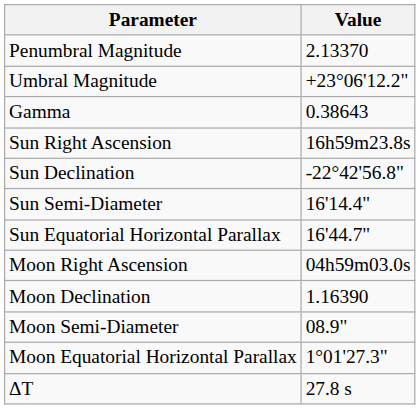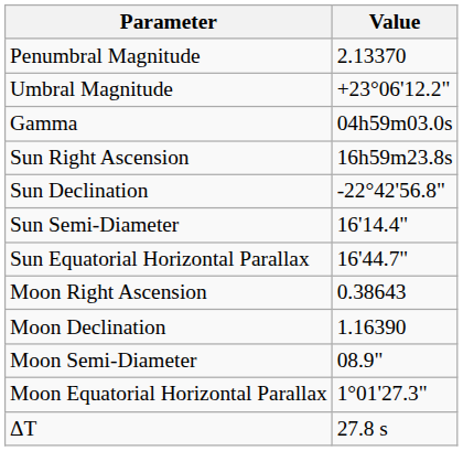Gamma | Value: 0.38643 -> 04h59m03.0s
Moon Right Ascension | Value: 04h59m03.0s -> 0.38643
